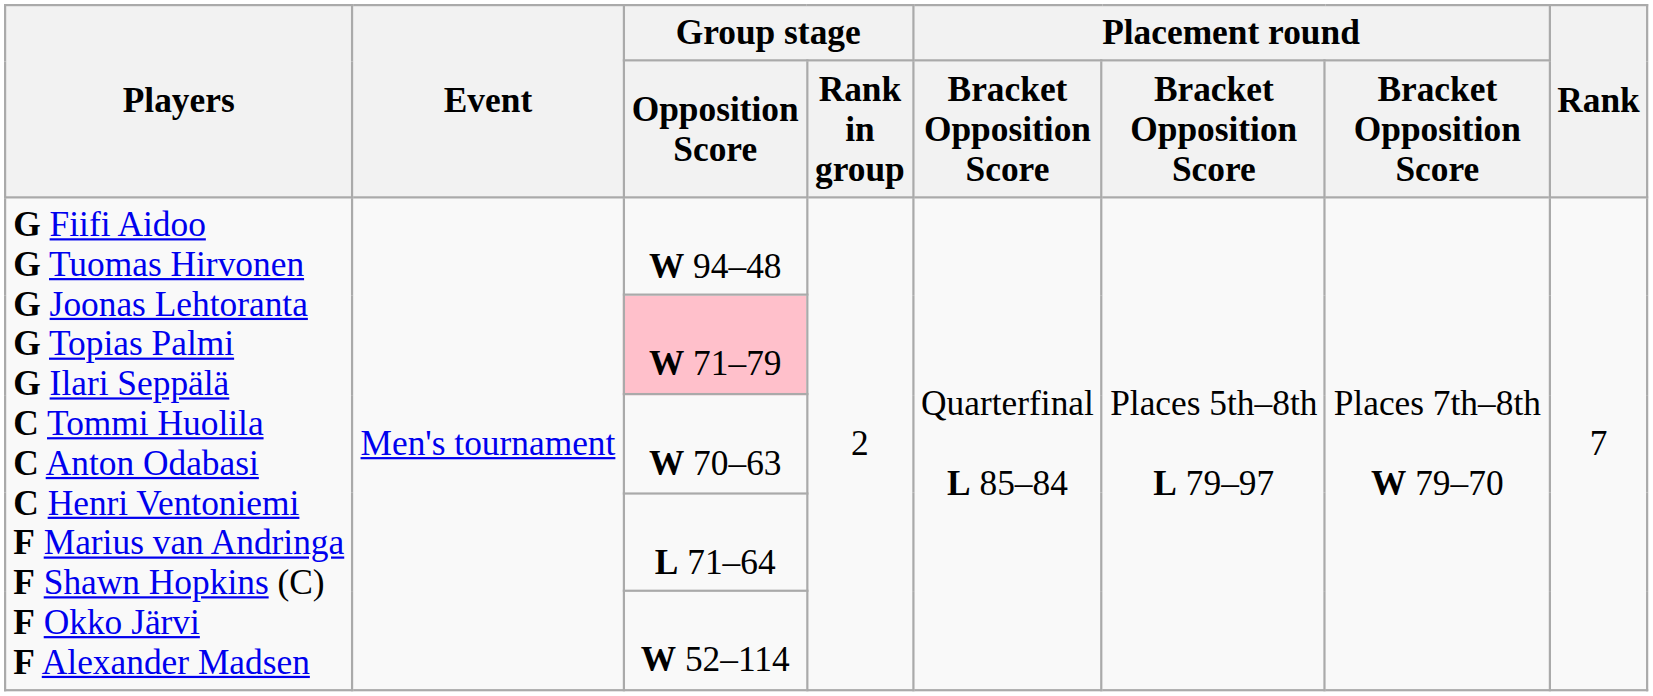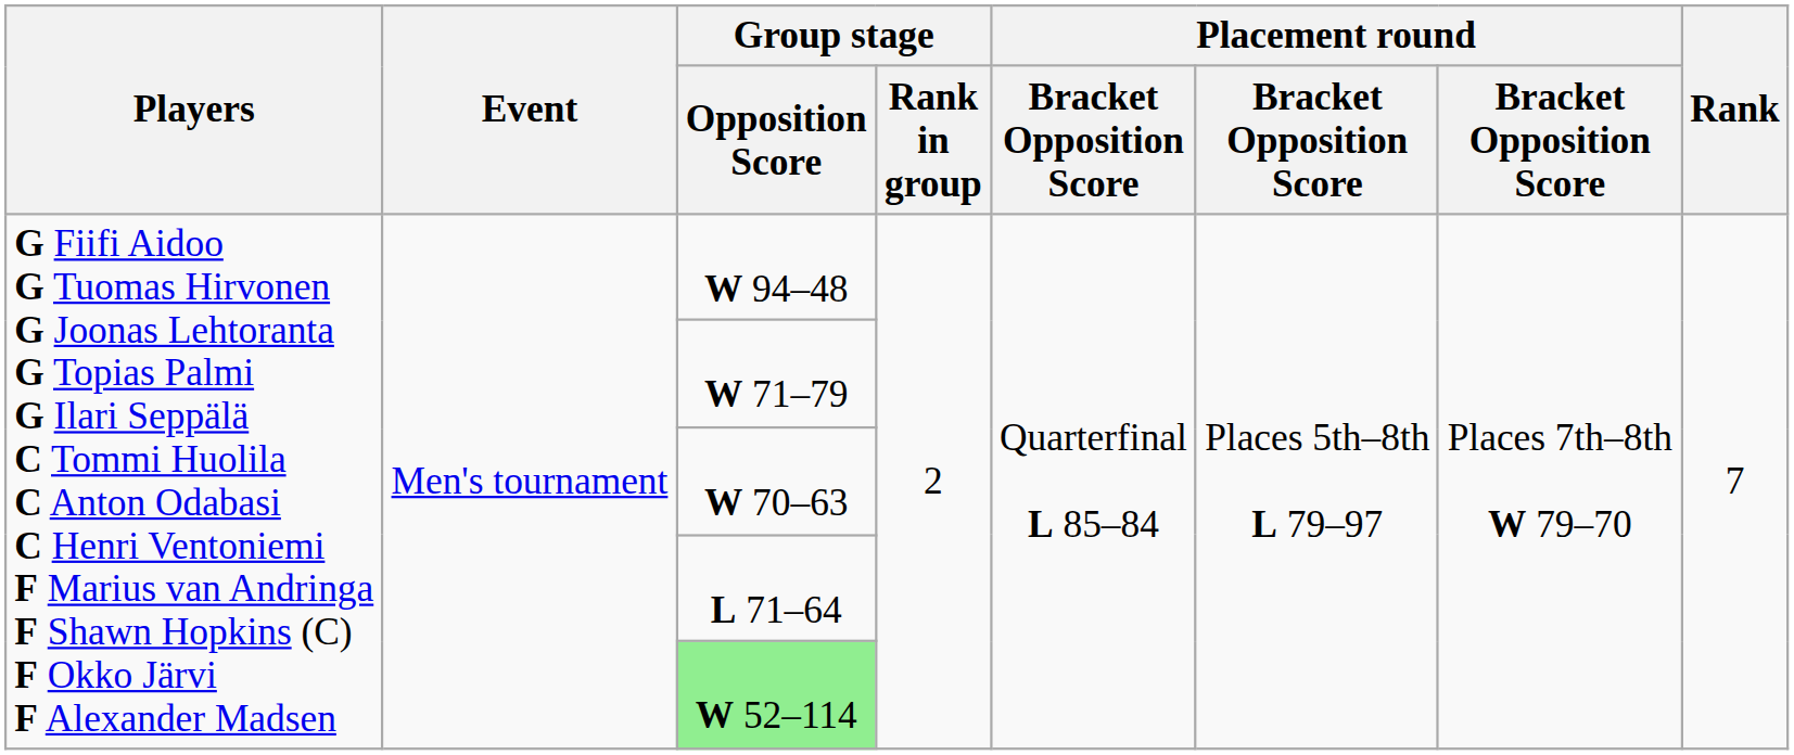W 71–79 | Group stage / Opposition Score: pink background -> no background
W 52–114 | Group stage / Opposition Score: no background -> lightgreen background
